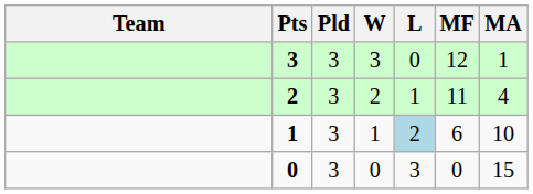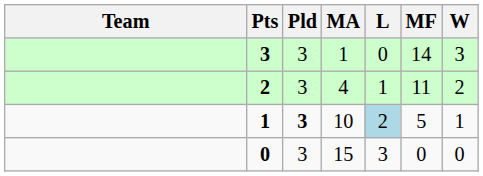columns swapped: W <-> MA
row 2 | MF: 12 -> 14
row 4 | Pld: normal -> bold
row 4 | MF: 6 -> 5
